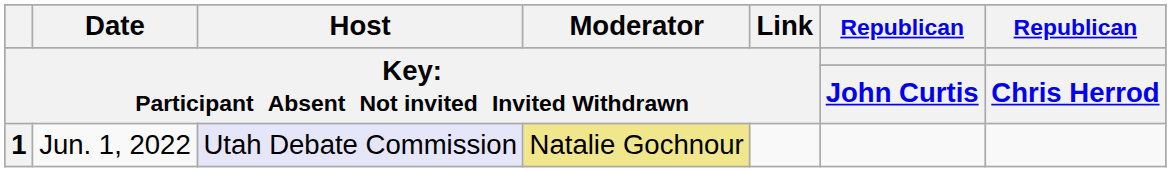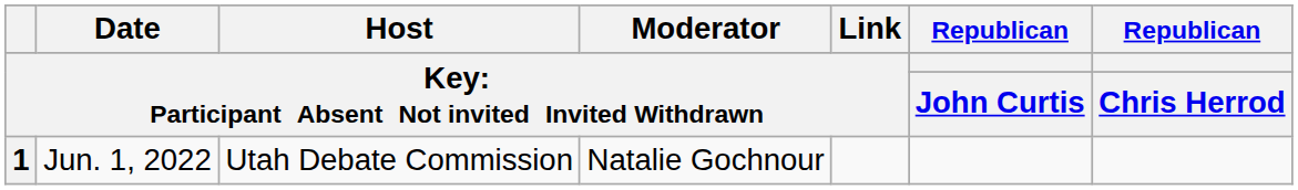1 | column 3: lavender background -> no background
1 | column 4: khaki background -> no background
